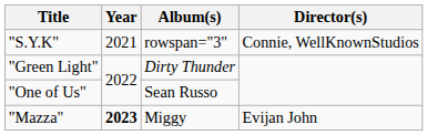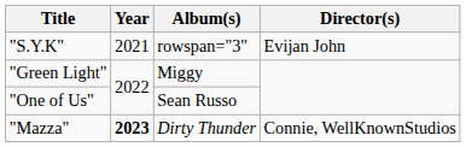"S.Y.K" | Director(s): Connie, WellKnownStudios -> Evijan John
"Green Light" | Album(s): Dirty Thunder -> Miggy
"Mazza" | Album(s): Miggy -> Dirty Thunder
"Mazza" | Director(s): Evijan John -> Connie, WellKnownStudios
